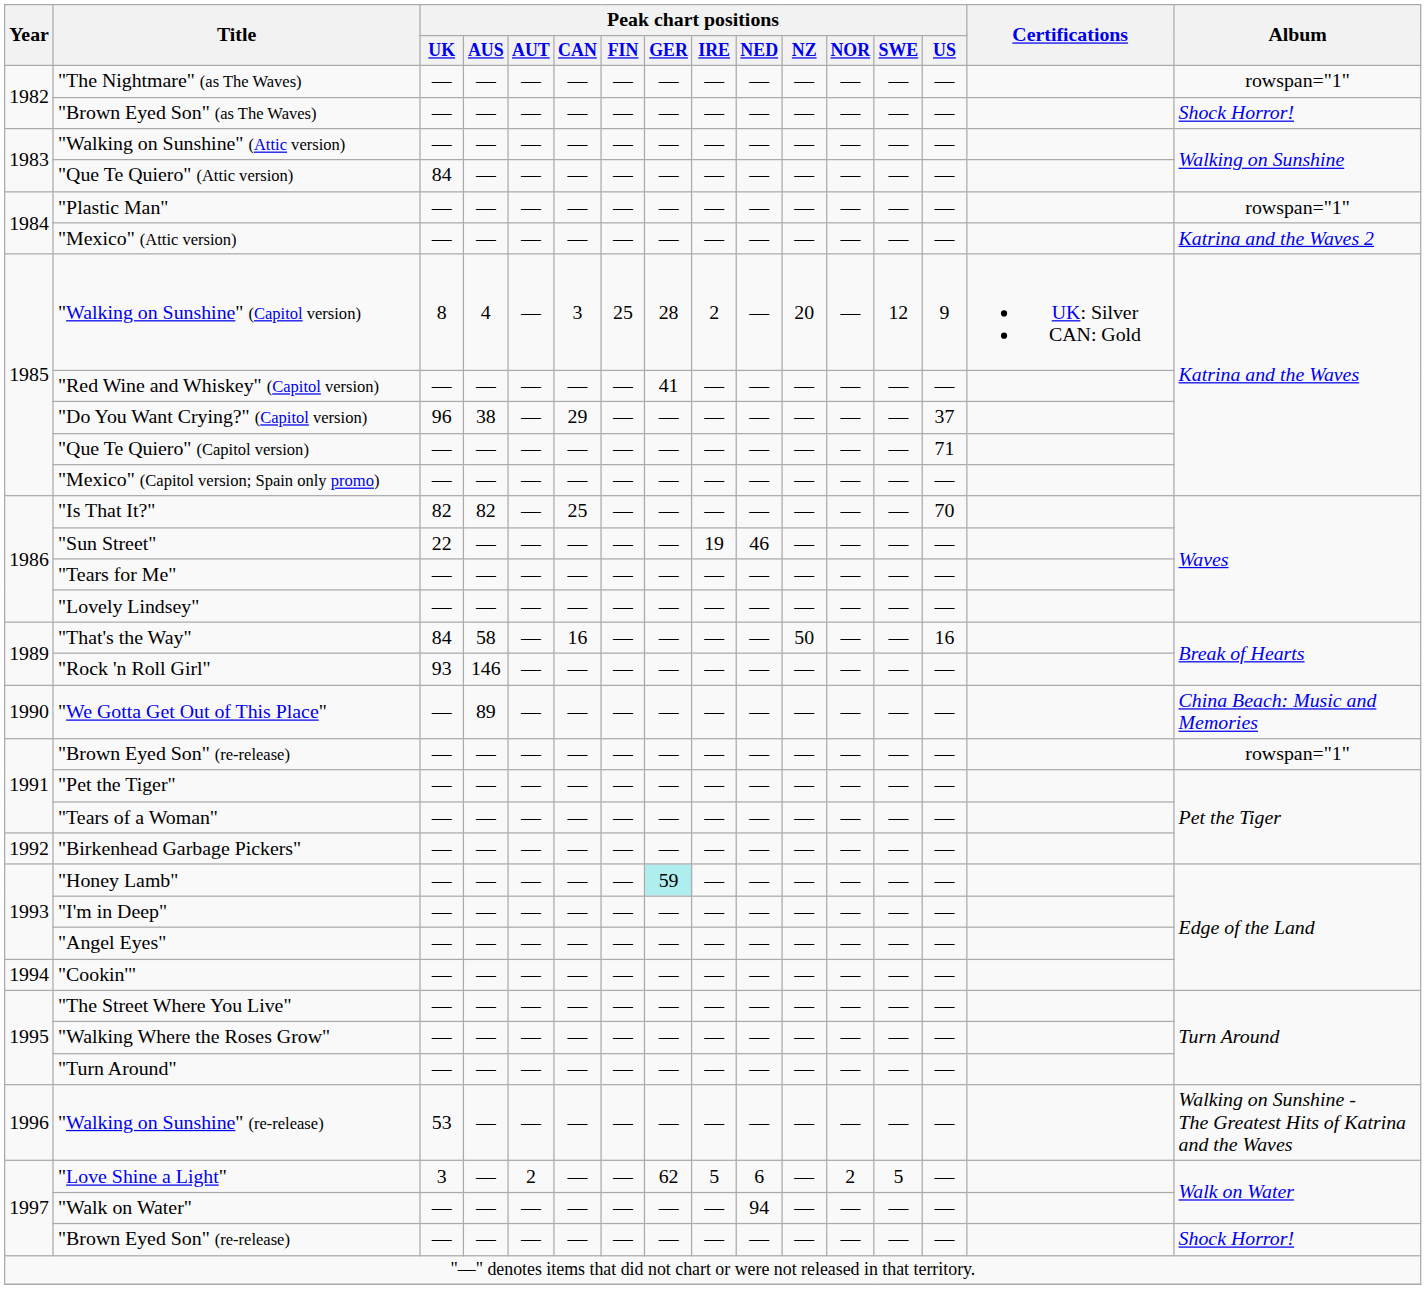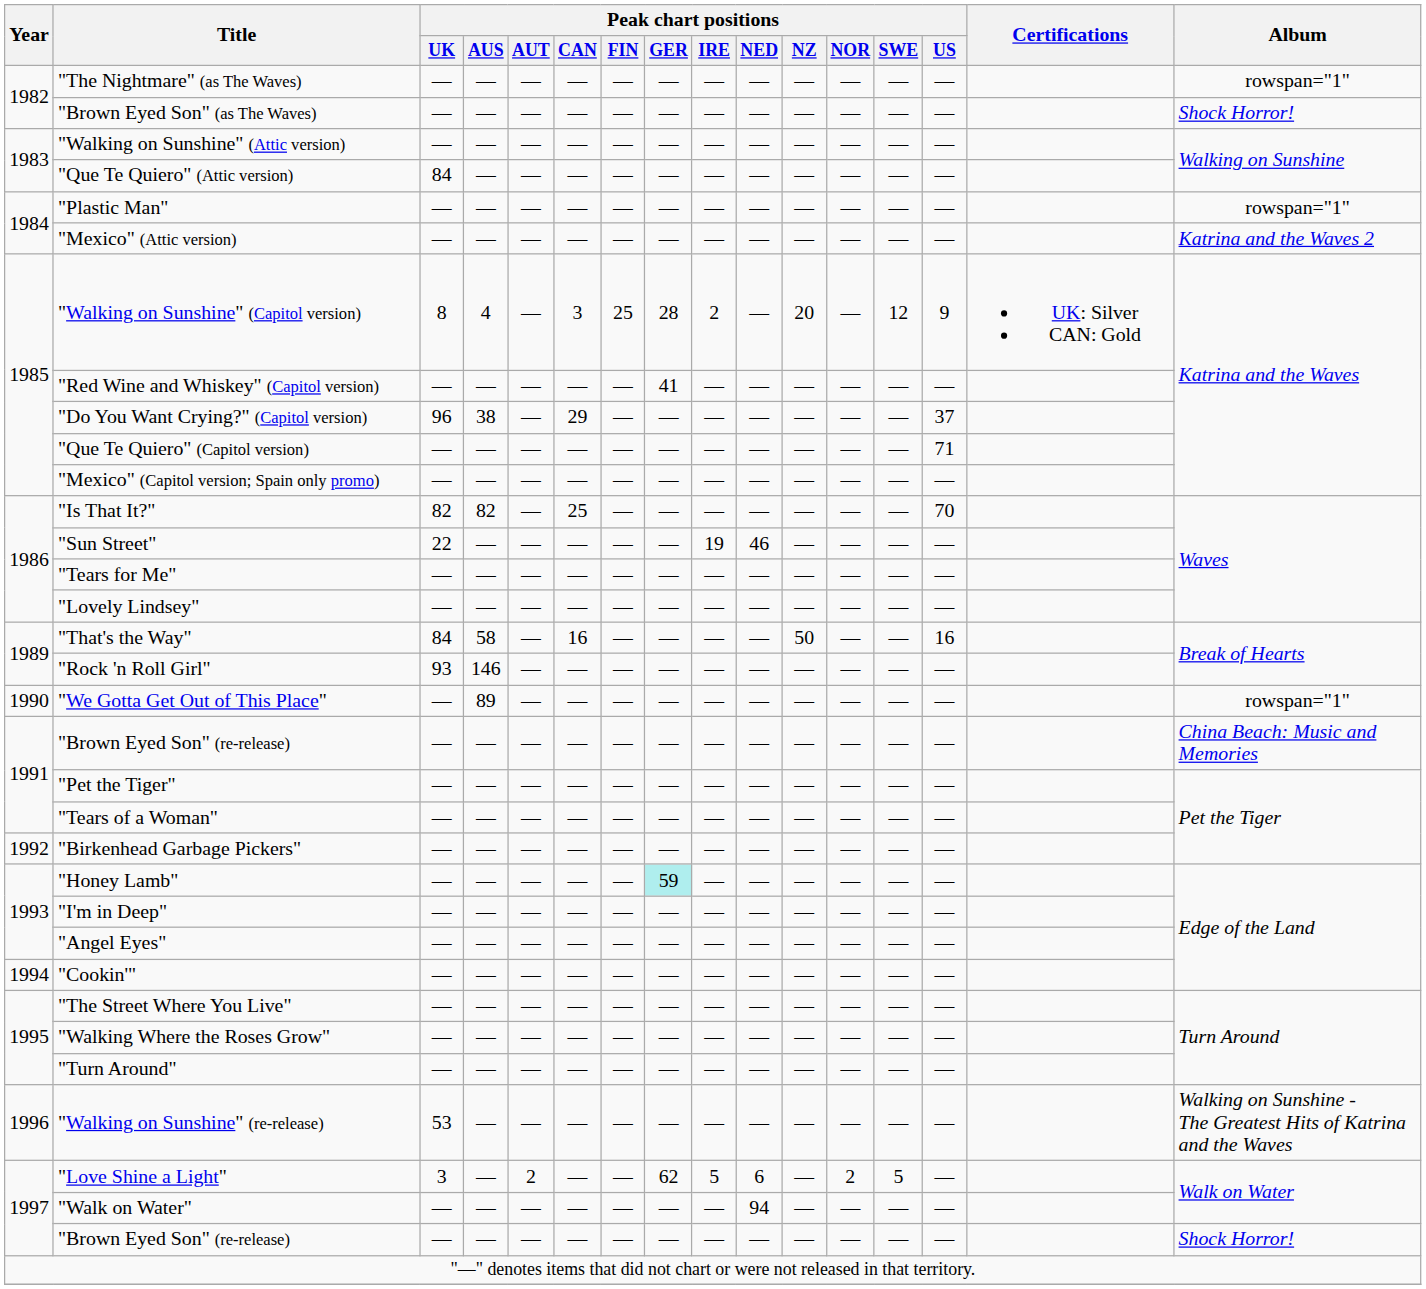"We Gotta Get Out of This Place" | Album: China Beach: Music and Memories -> rowspan="1"
1991 / "Brown Eyed Son" (re-release) | Album: rowspan="1" -> China Beach: Music and Memories
